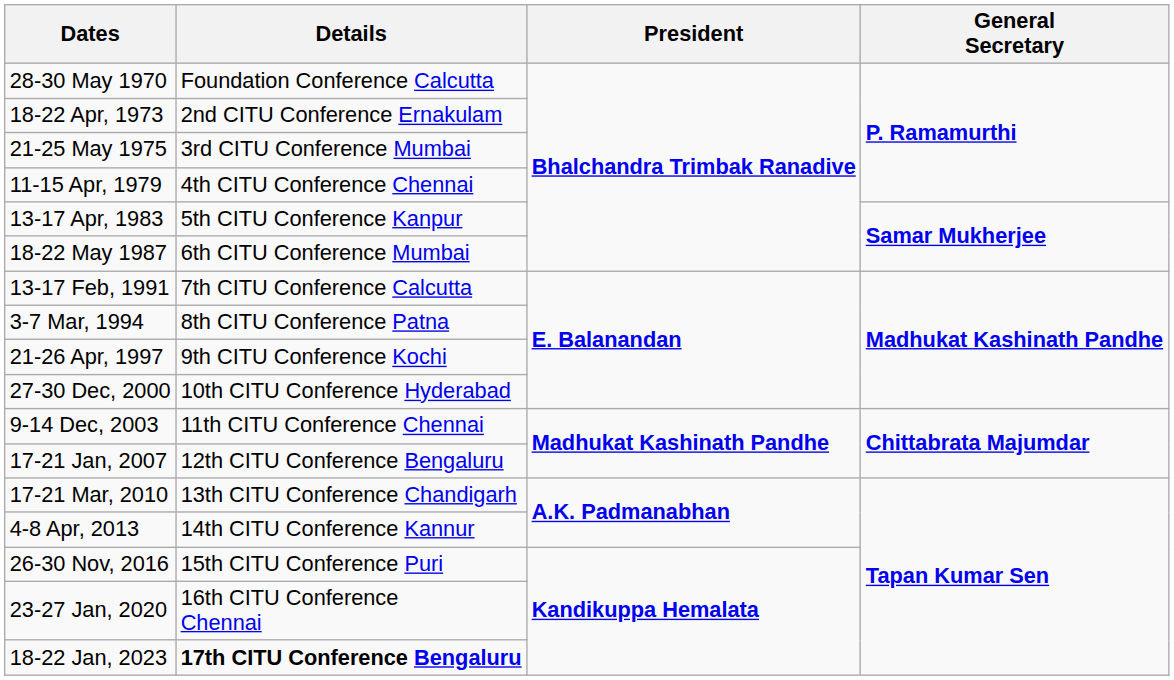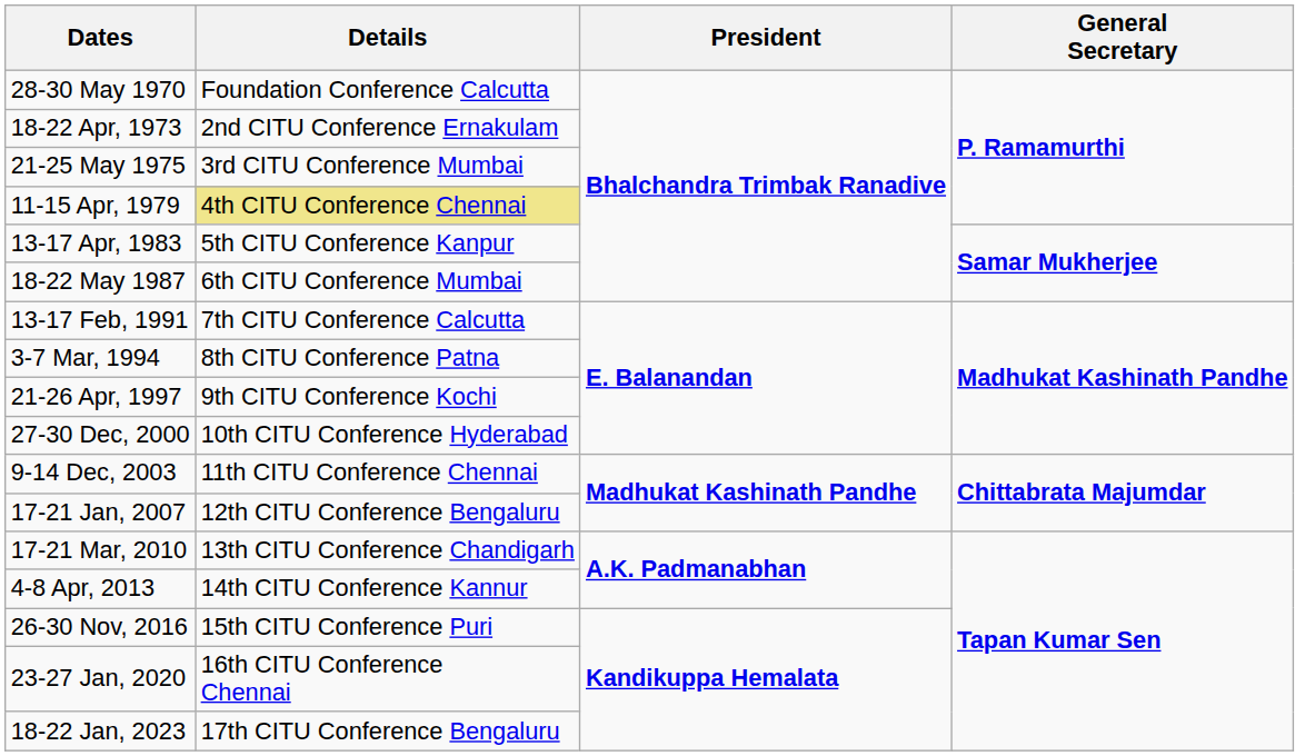11-15 Apr, 1979 | Details: no background -> khaki background
18-22 Jan, 2023 | Details: bold -> normal
